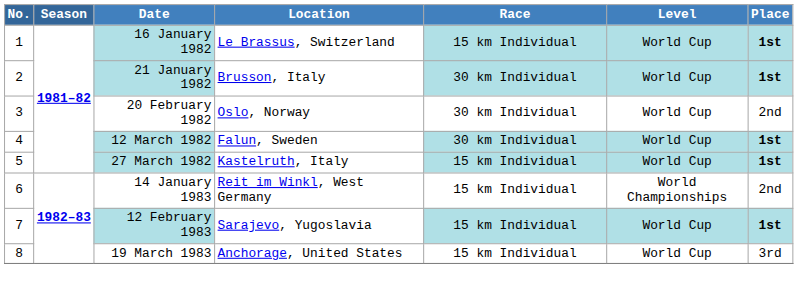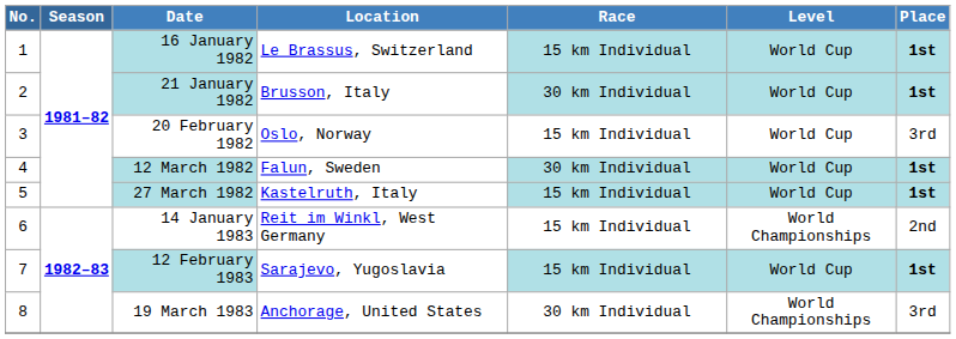20 February 1982 | Race: 30 km Individual -> 15 km Individual
20 February 1982 | Place: 2nd -> 3rd
19 March 1983 | Race: 15 km Individual -> 30 km Individual
19 March 1983 | Level: World Cup -> World Championships
